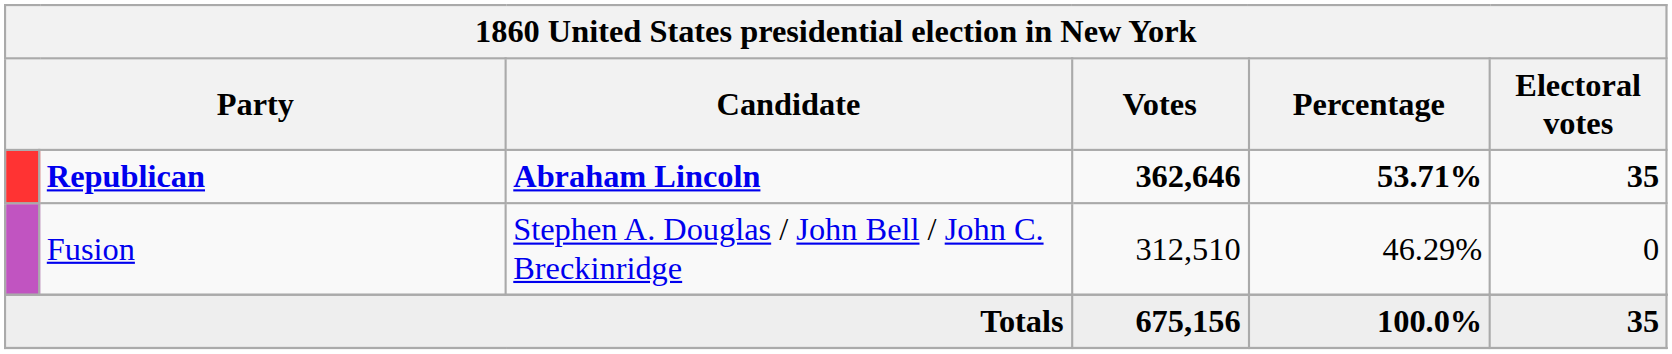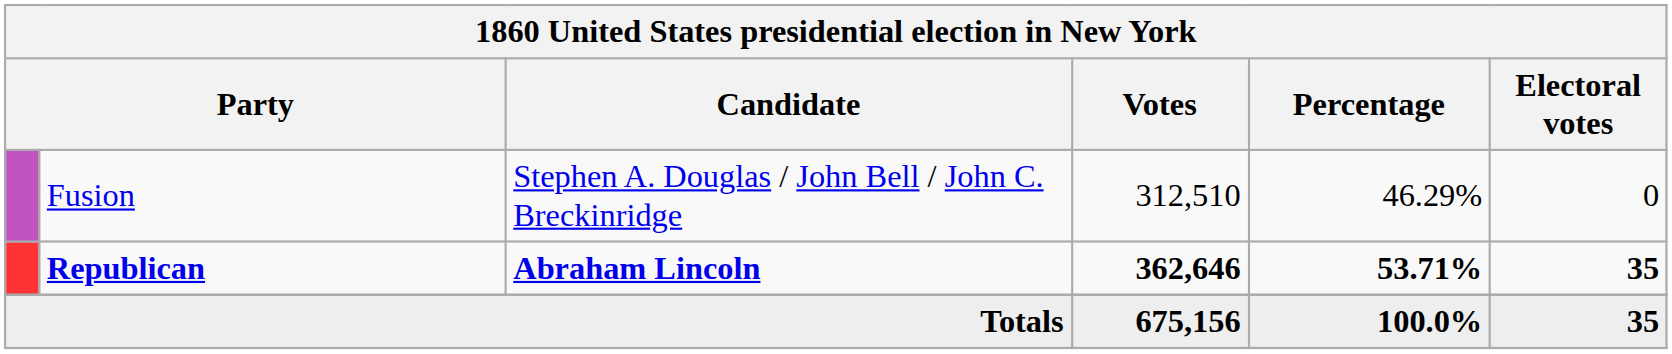rows swapped: Republican <-> Fusion
